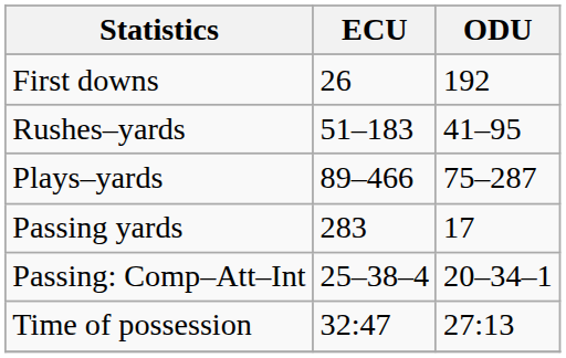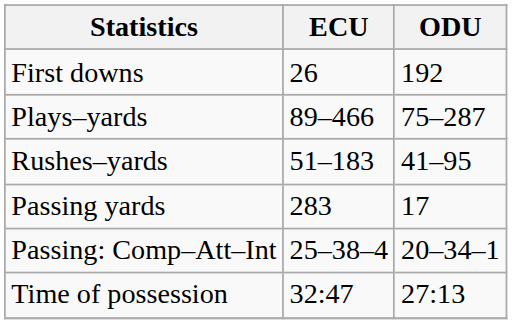rows swapped: Plays–yards <-> Rushes–yards
